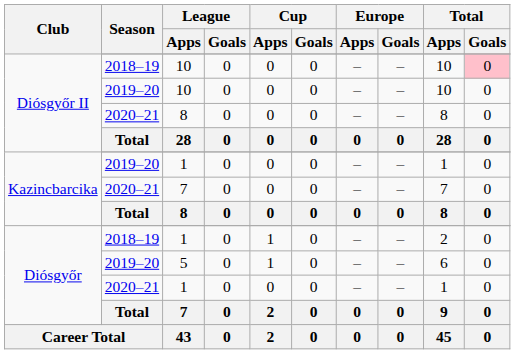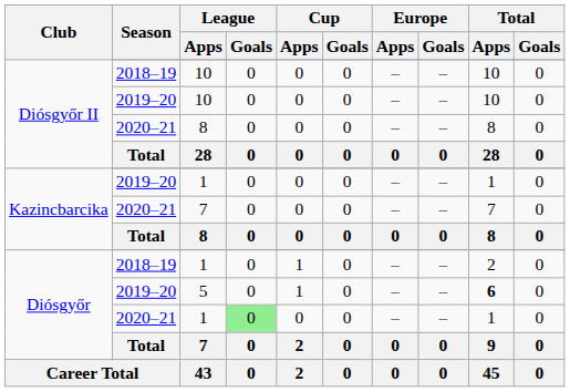2018–19 / 10 | Total / Goals: pink background -> no background
5 | Total / Apps: normal -> bold
2020–21 / 1 | League / Goals: no background -> lightgreen background
